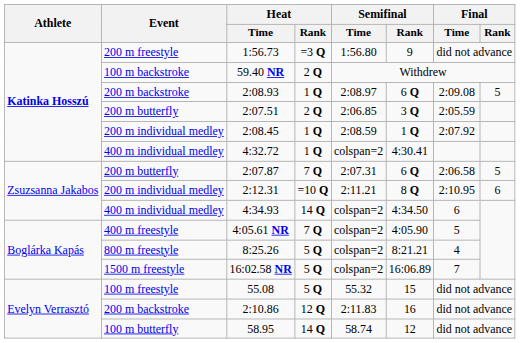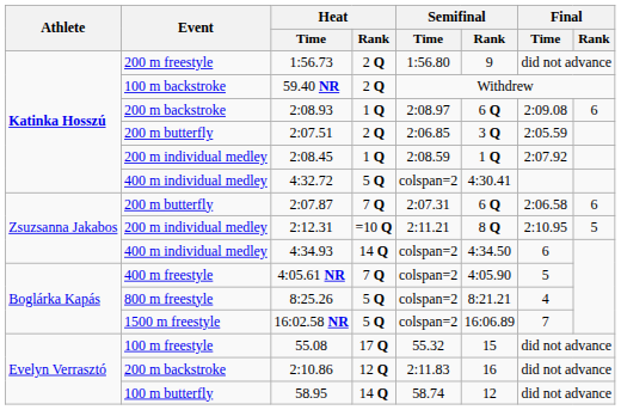1:56.73 | Heat / Rank: =3 Q -> 2 Q
2:08.93 | Final / Rank: 5 -> 6
4:32.72 | Heat / Rank: 1 Q -> 5 Q
2:07.87 | Final / Rank: 5 -> 6
2:12.31 | Final / Rank: 6 -> 5
55.08 | Heat / Rank: 5 Q -> 17 Q
